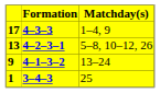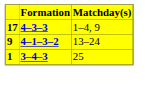- row: 13 | 4–2–3–1 | 5–8, 10–12, 26
